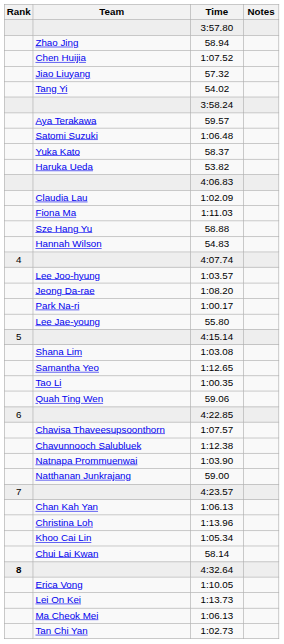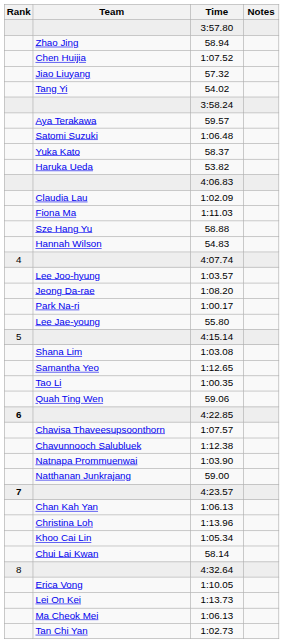4:22.85 | Rank: normal -> bold
4:23.57 | Rank: normal -> bold
4:32.64 | Rank: bold -> normal
